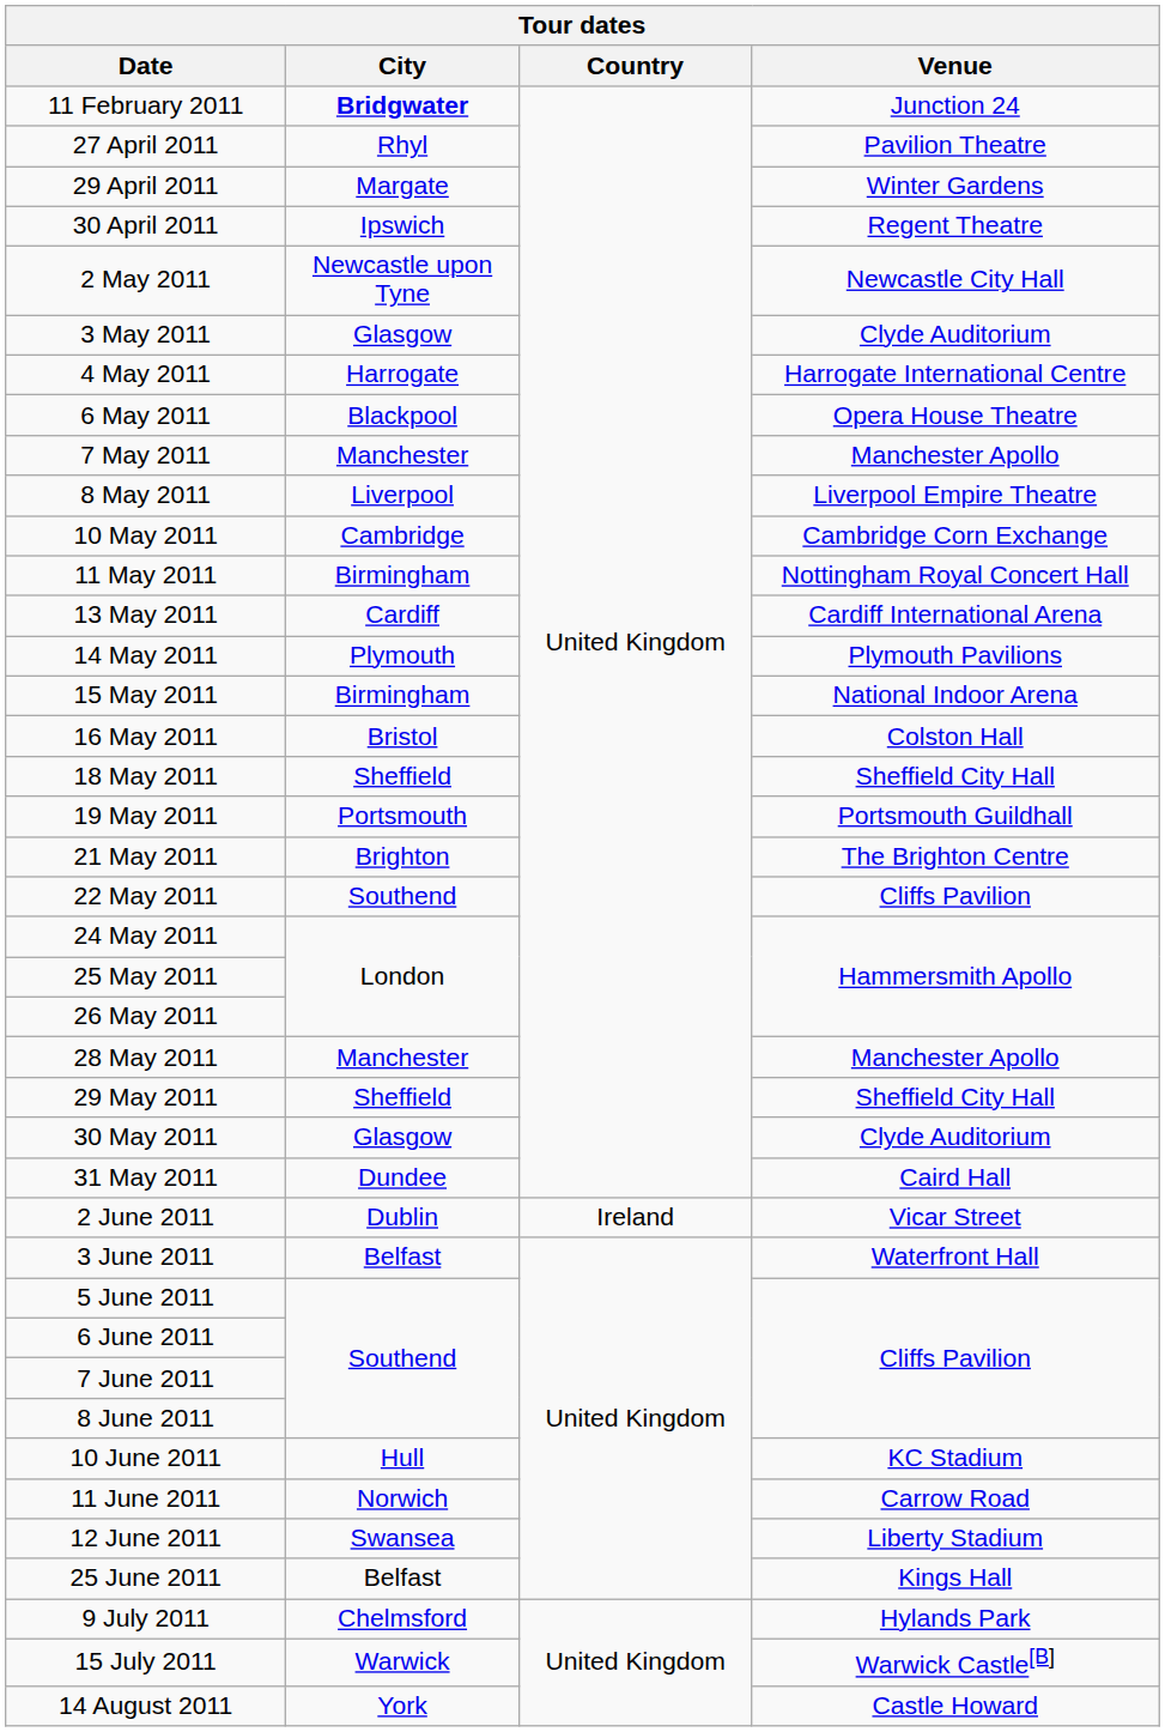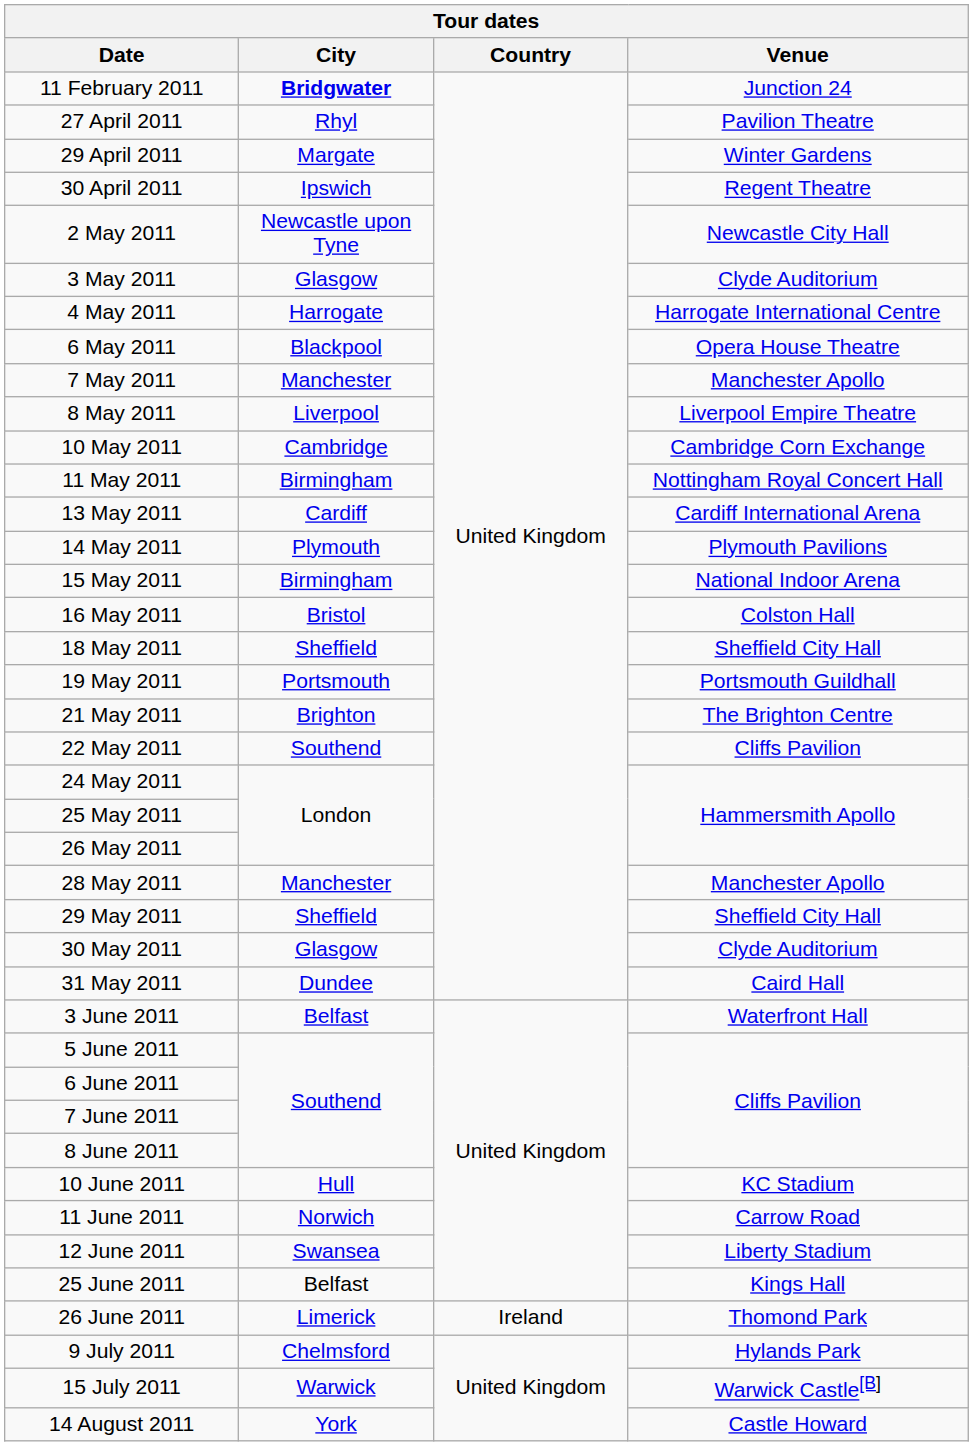- row: 2 June 2011 | Dublin | Ireland | Vicar Street
+ row: 26 June 2011 | Limerick | Ireland | Thomond Park
